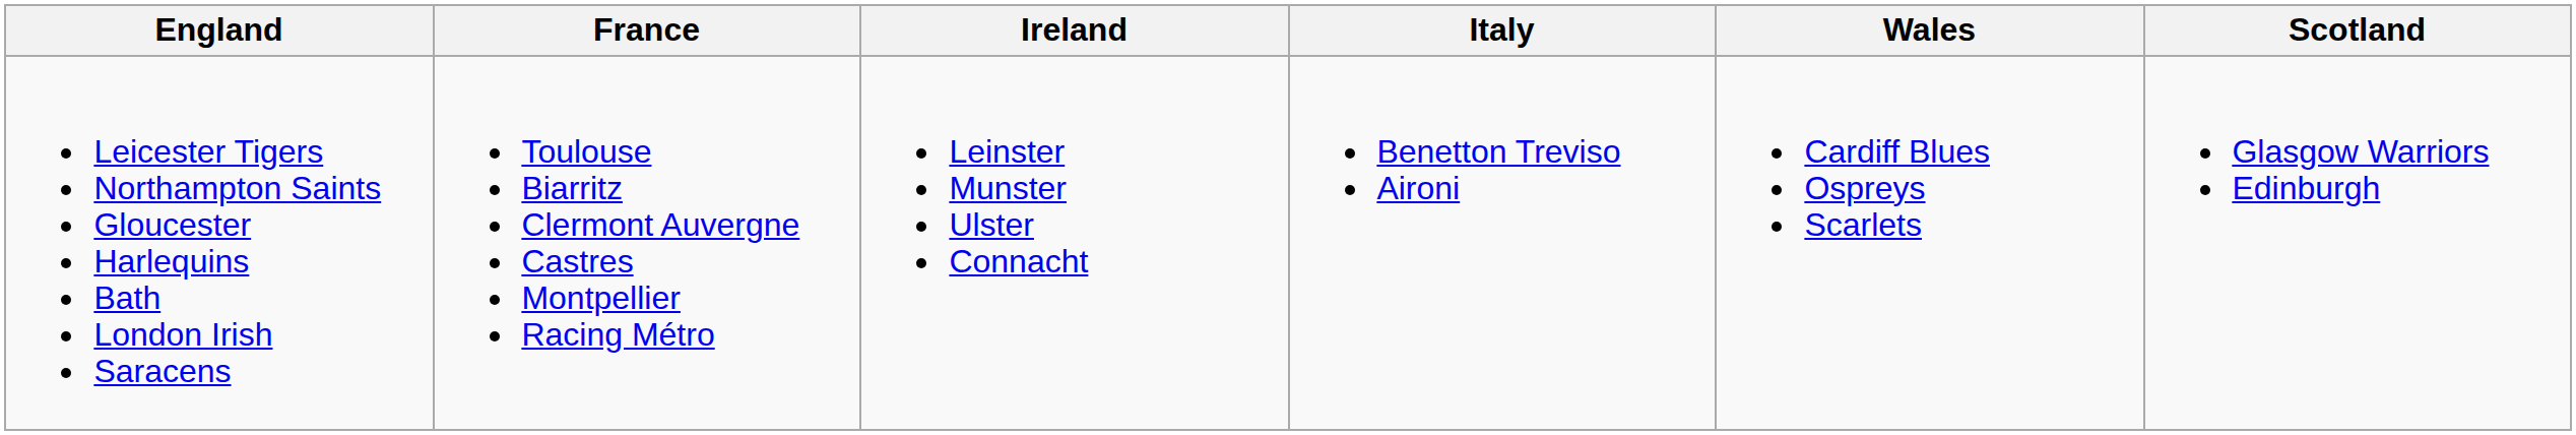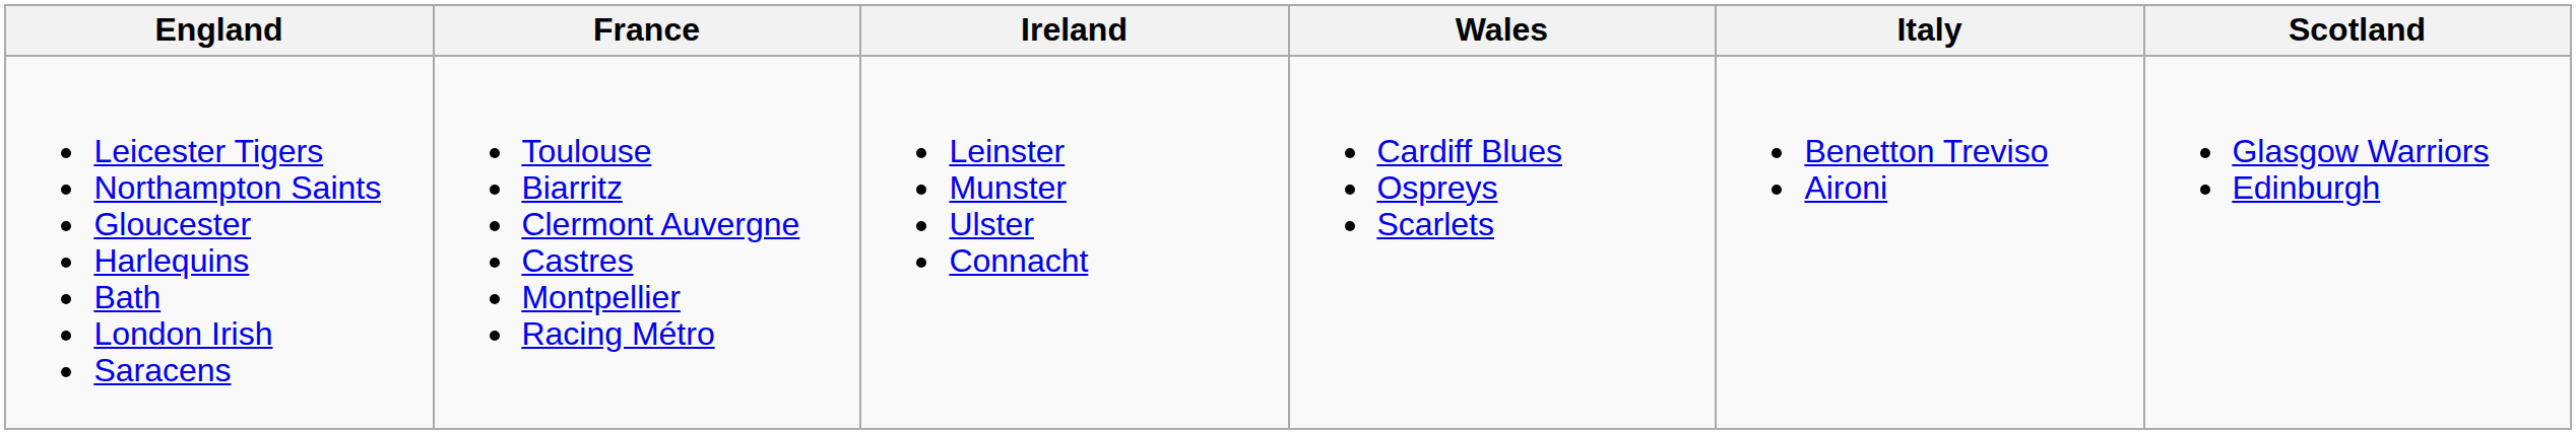columns swapped: Wales <-> Italy
